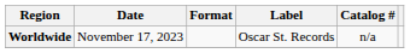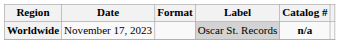Worldwide | Label: no background -> lightgrey background
Worldwide | Catalog #: normal -> bold
